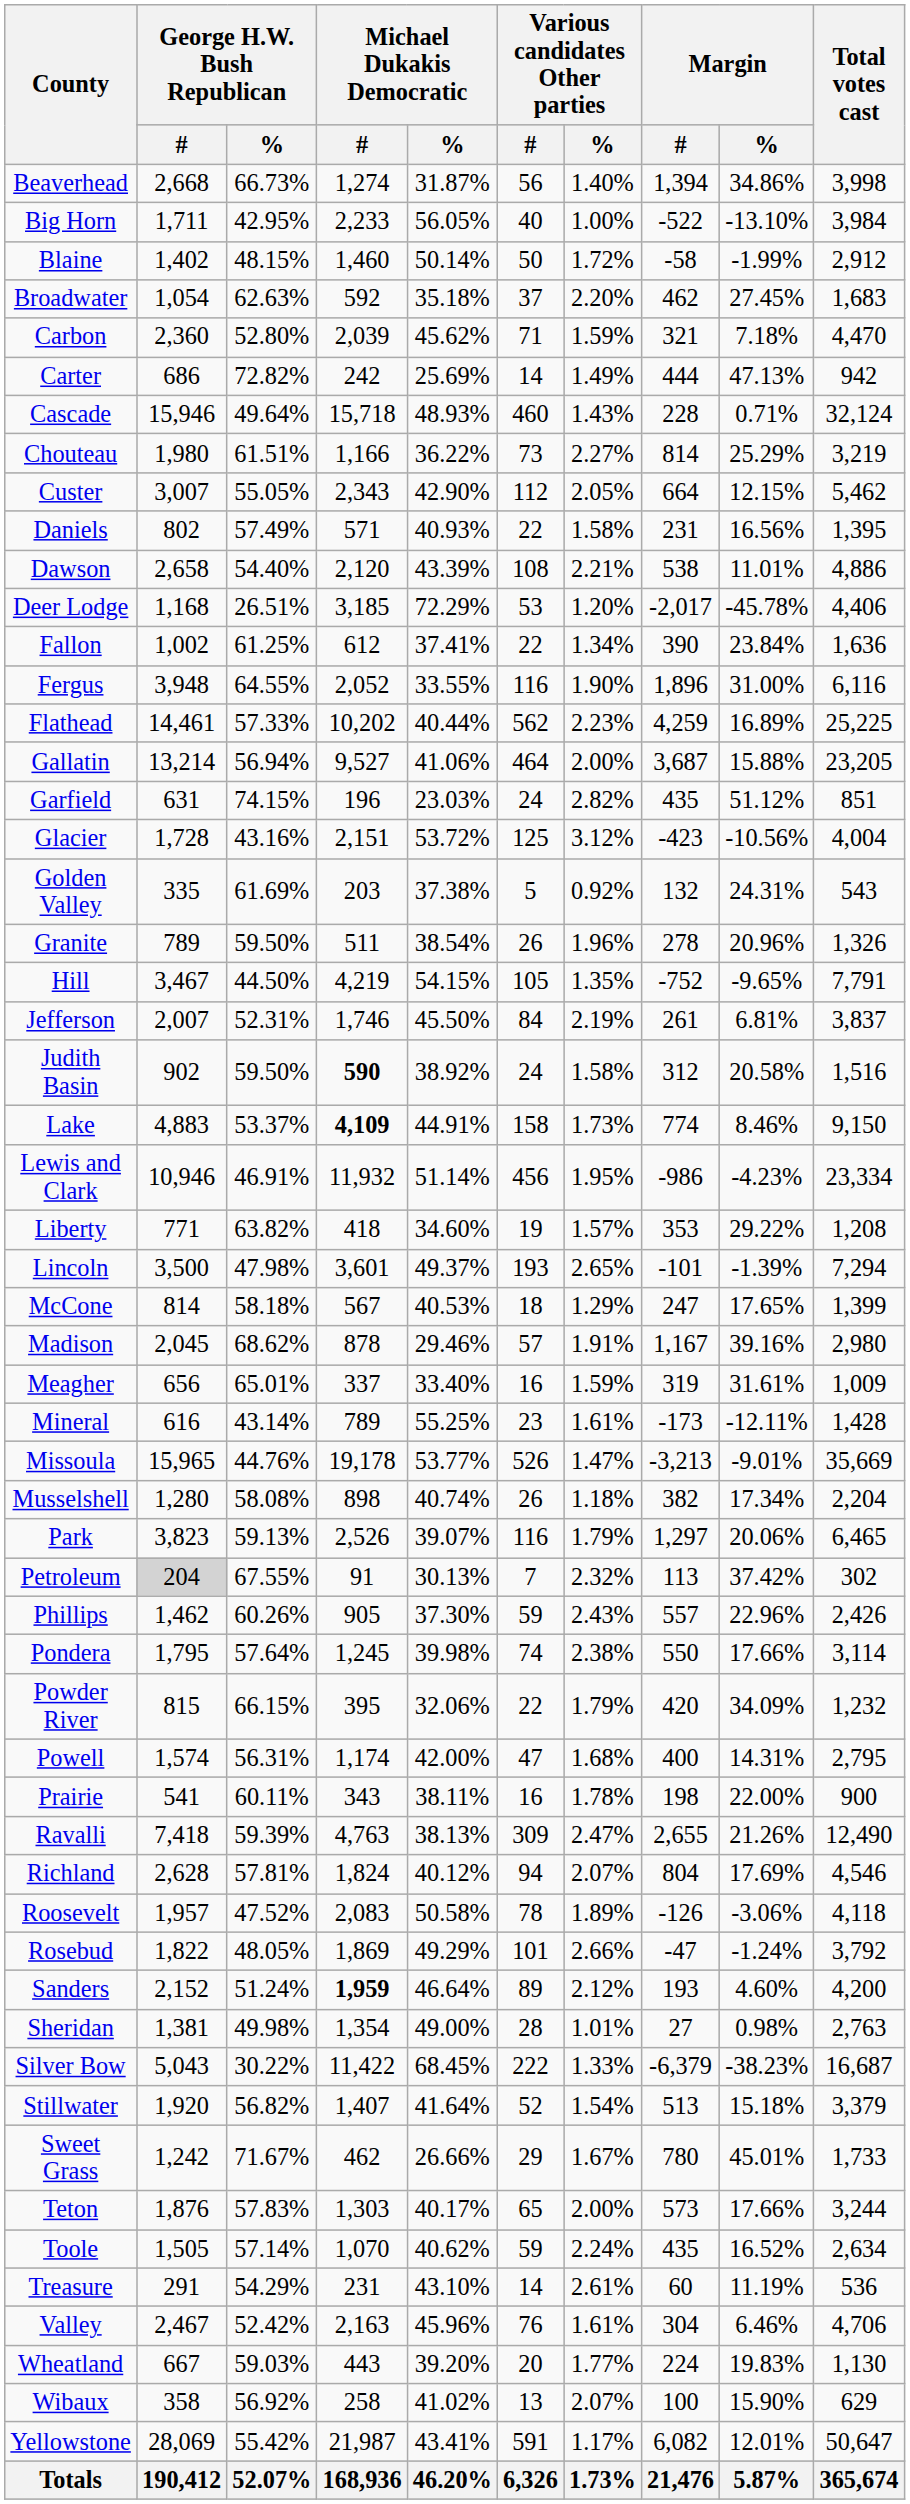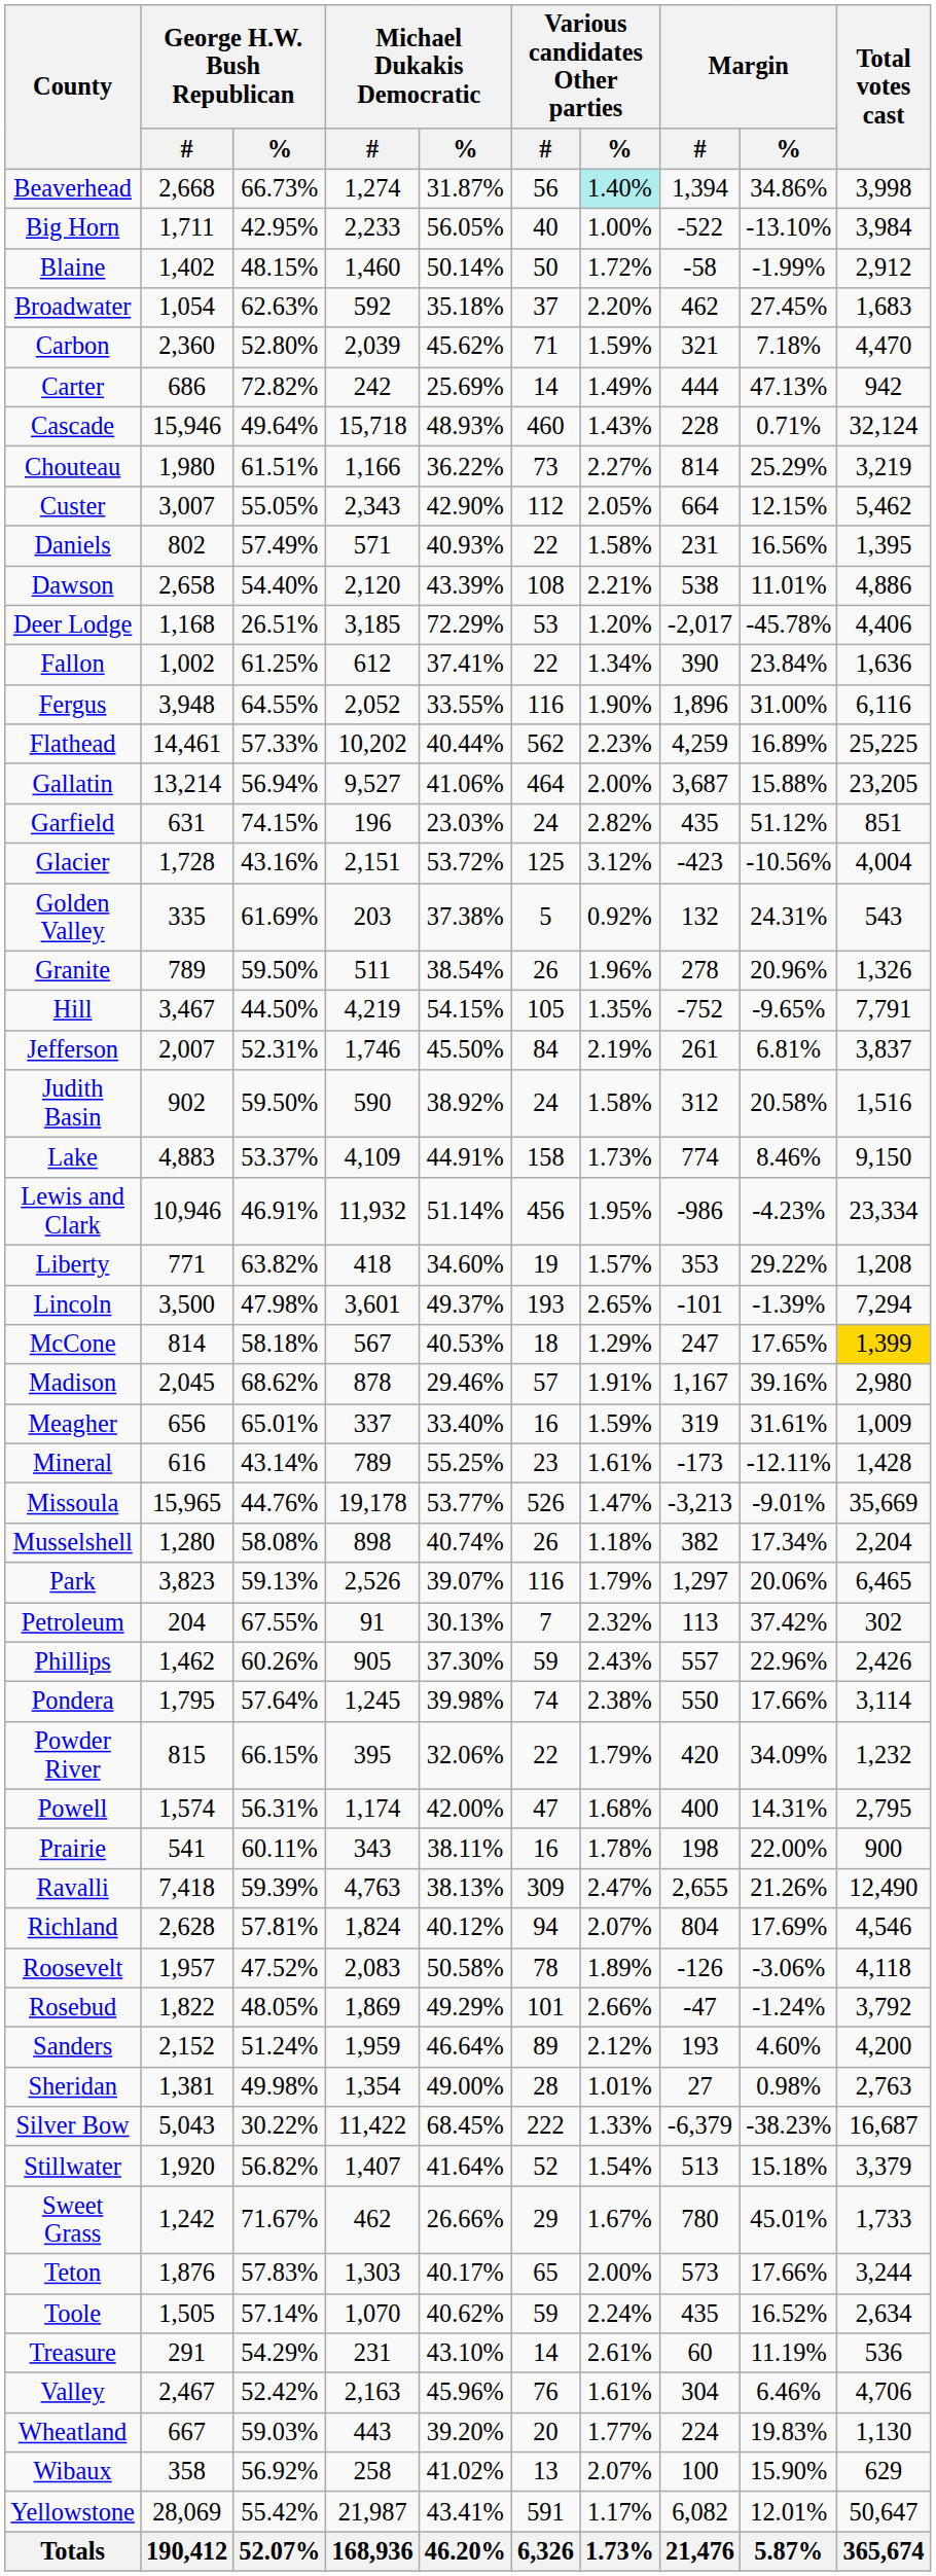Beaverhead | Various candidates Other parties / %: no background -> paleturquoise background
Judith Basin | Michael Dukakis Democratic / #: bold -> normal
Lake | Michael Dukakis Democratic / #: bold -> normal
McCone | Total votes cast: no background -> gold background
Petroleum | George H.W. Bush Republican / #: lightgrey background -> no background
Sanders | Michael Dukakis Democratic / #: bold -> normal
